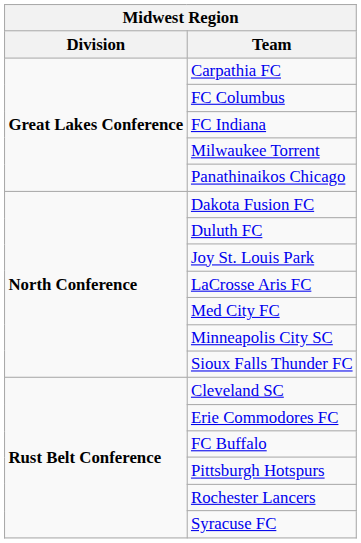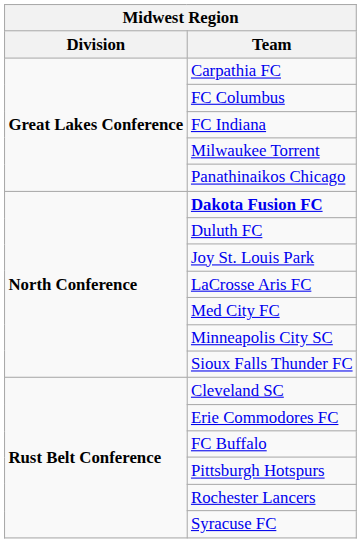Dakota Fusion FC | Team: normal -> bold
